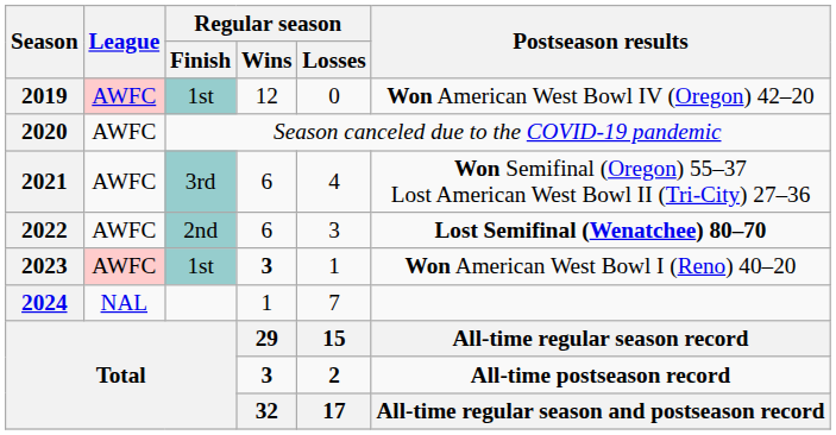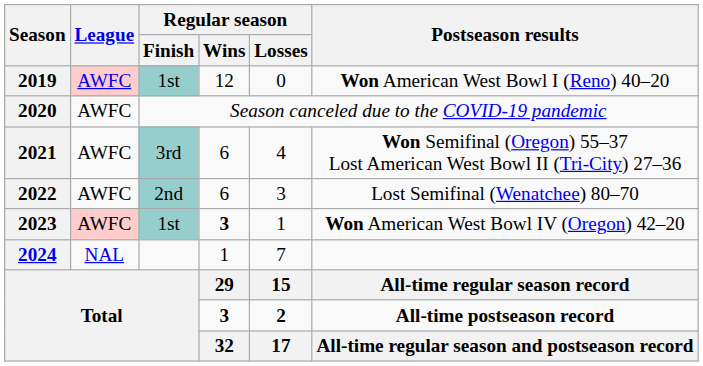2019 | Postseason results: Won American West Bowl IV (Oregon) 42–20 -> Won American West Bowl I (Reno) 40–20
2022 | Postseason results: bold -> normal
2023 | Postseason results: Won American West Bowl I (Reno) 40–20 -> Won American West Bowl IV (Oregon) 42–20
